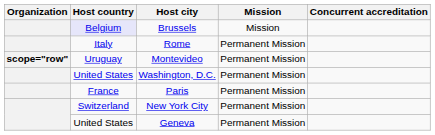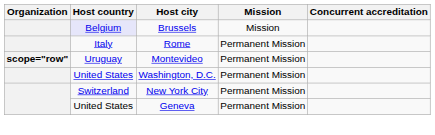- row: France | Paris | Permanent Mission
